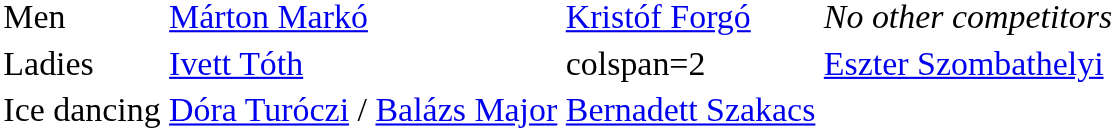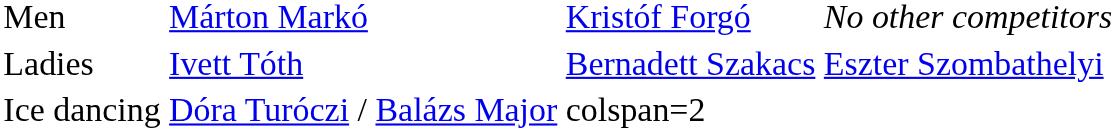Ladies | column 3: colspan=2 -> Bernadett Szakacs
Ice dancing | column 3: Bernadett Szakacs -> colspan=2
